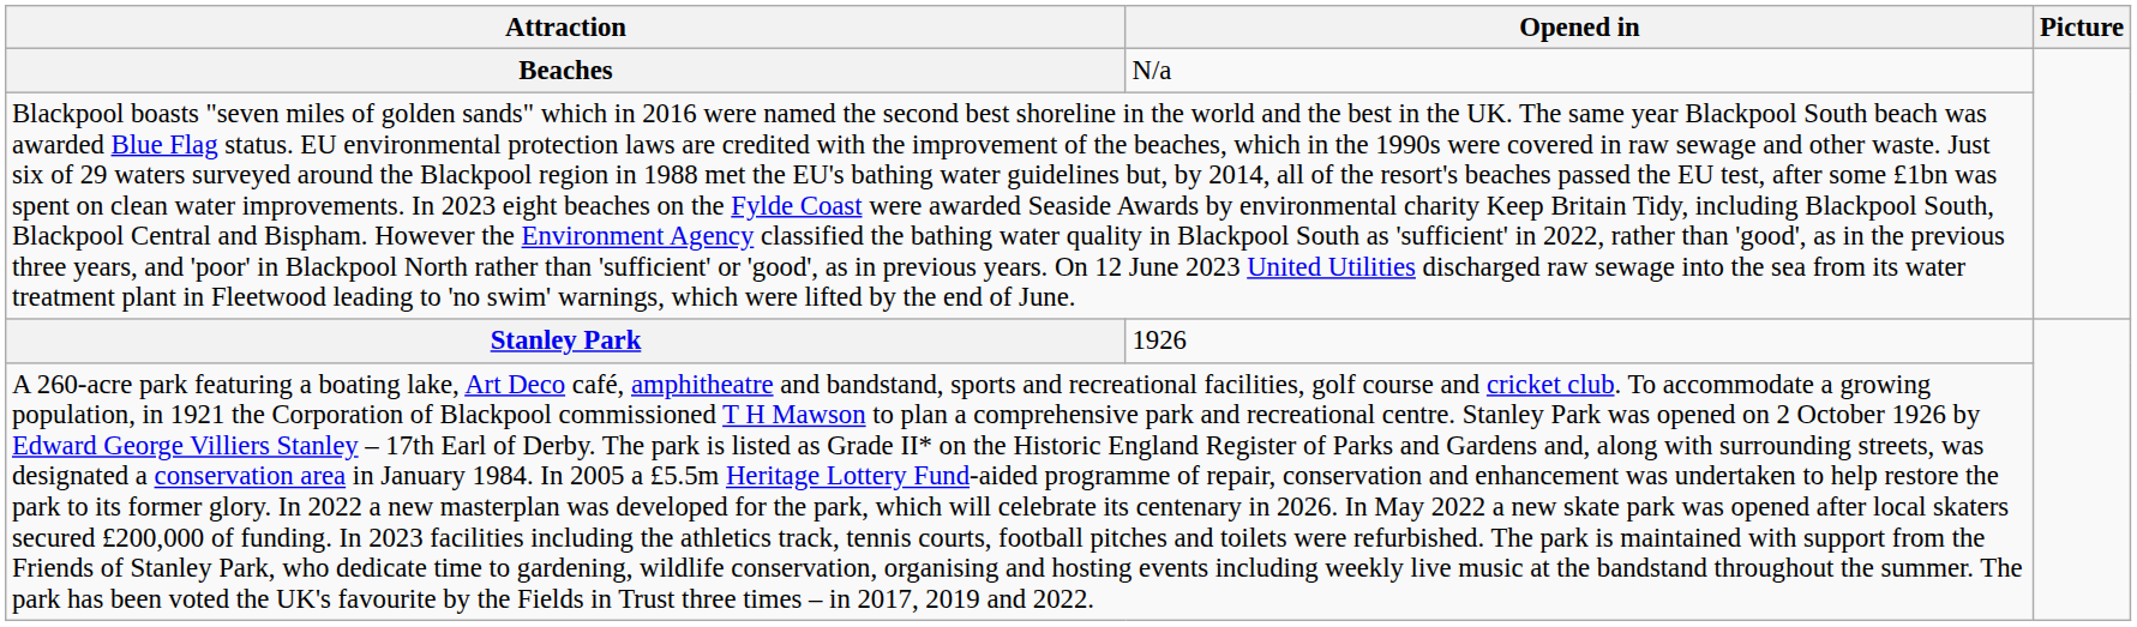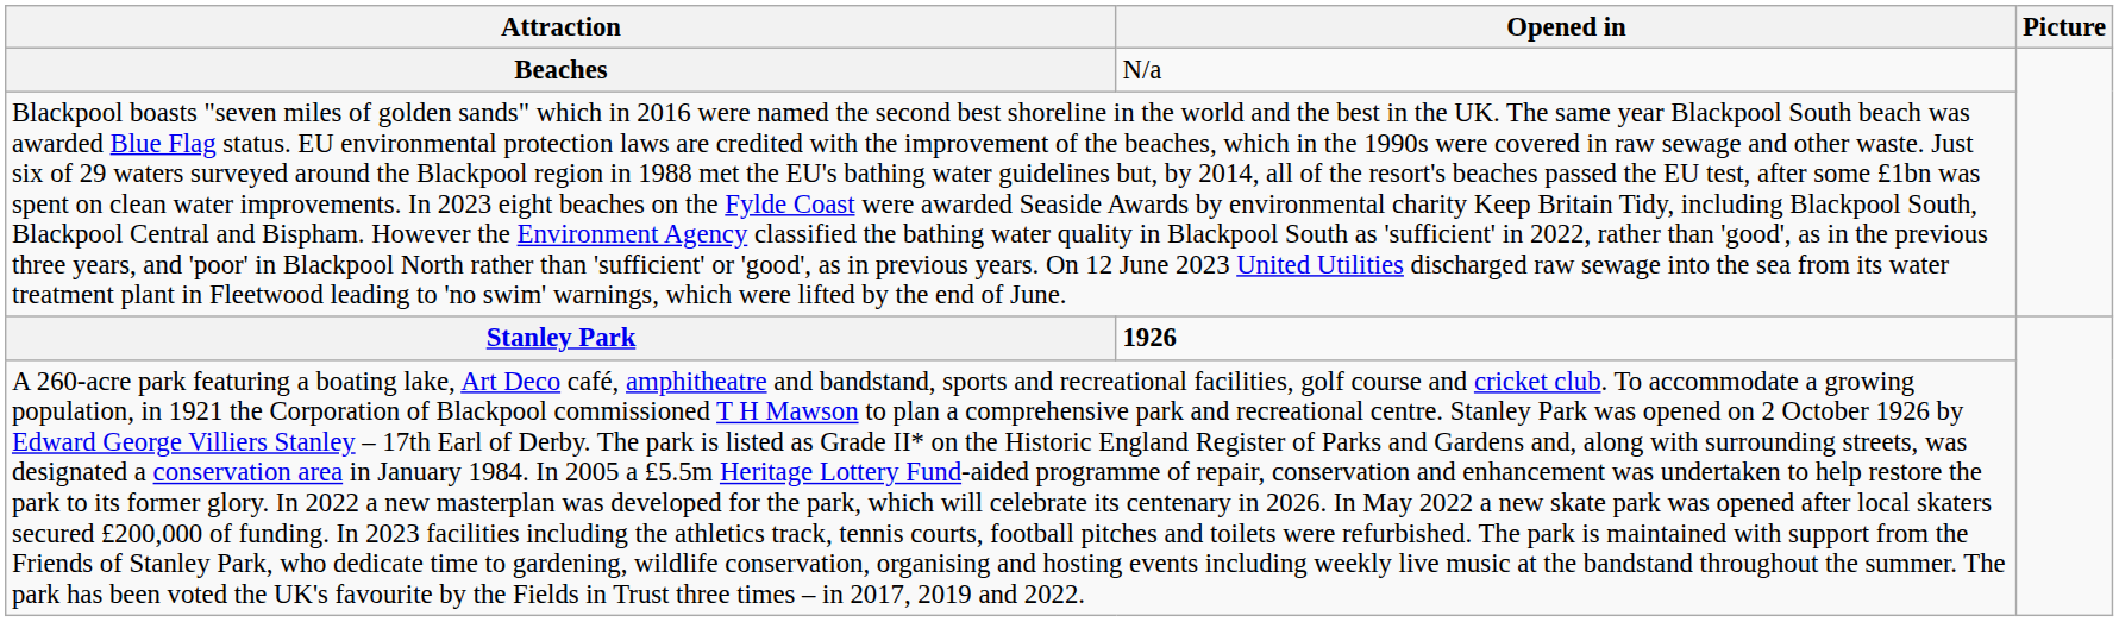Stanley Park | Opened in: normal -> bold
